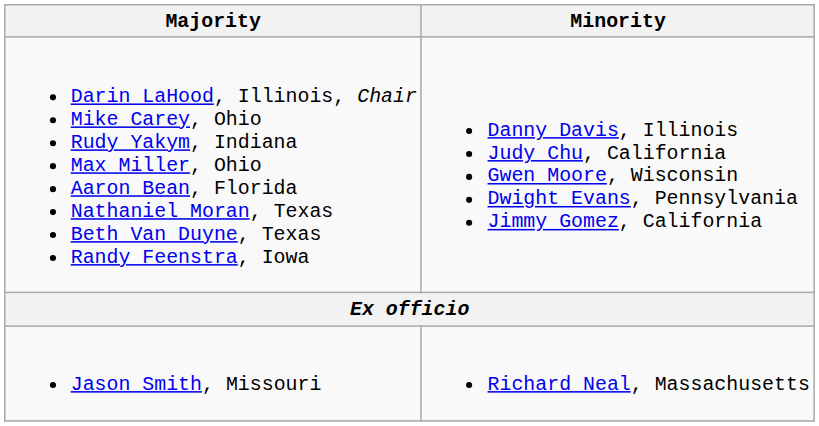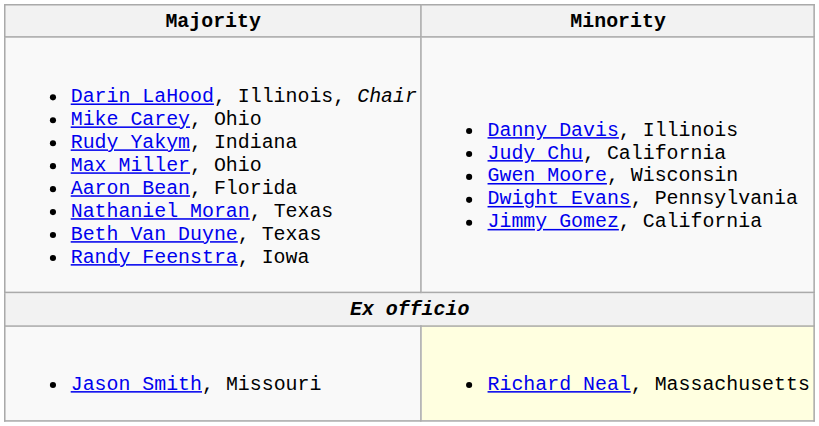Jason Smith, Missouri | Minority: no background -> lightyellow background
